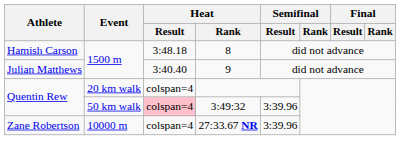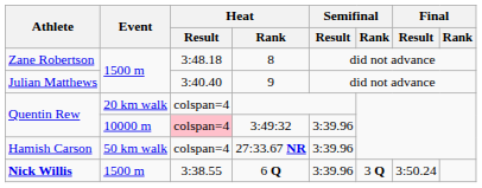8 | Athlete: Hamish Carson -> Zane Robertson
3:49:32 | Event: 50 km walk -> 10000 m
27:33.67 NR | Athlete: Zane Robertson -> Hamish Carson
27:33.67 NR | Event: 10000 m -> 50 km walk
+ row: Nick Willis | 1500 m | 3:38.55 | 6 Q | 3:39.96 | 3 Q | 3:50.24
